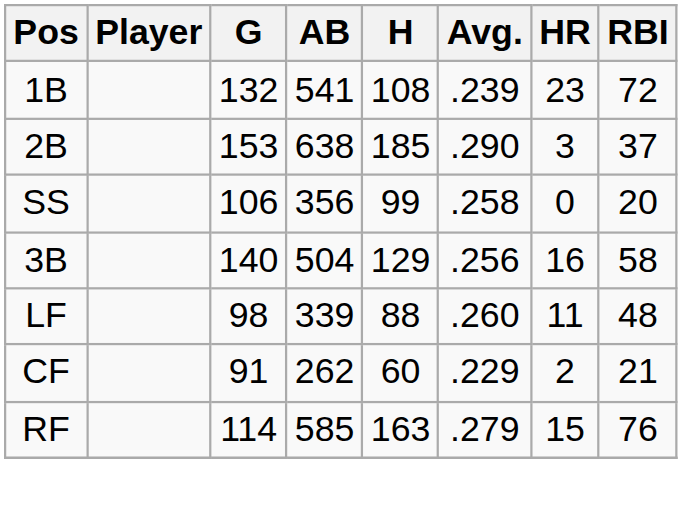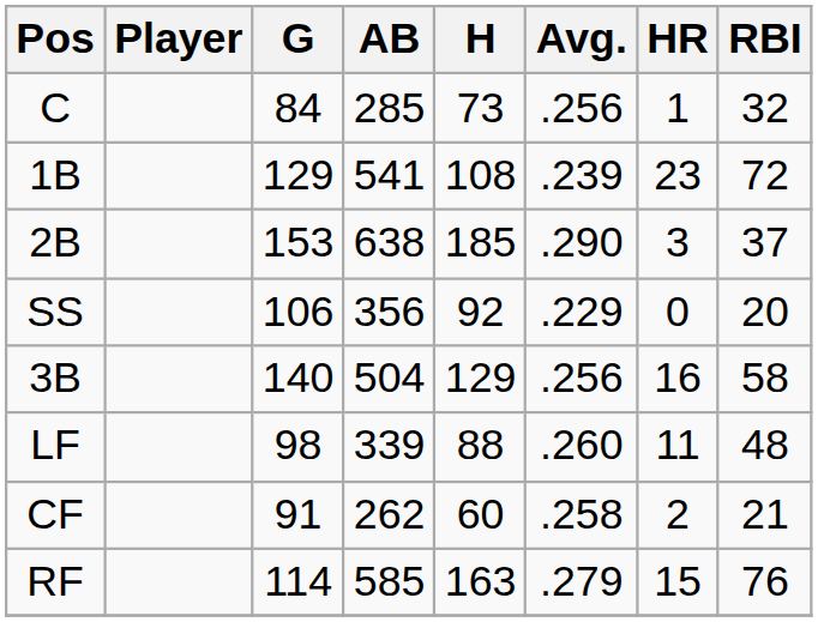+ row: C | 84 | 285 | 73 | .256 | 1 | 32
1B | G: 132 -> 129
SS | H: 99 -> 92
SS | Avg.: .258 -> .229
CF | Avg.: .229 -> .258
